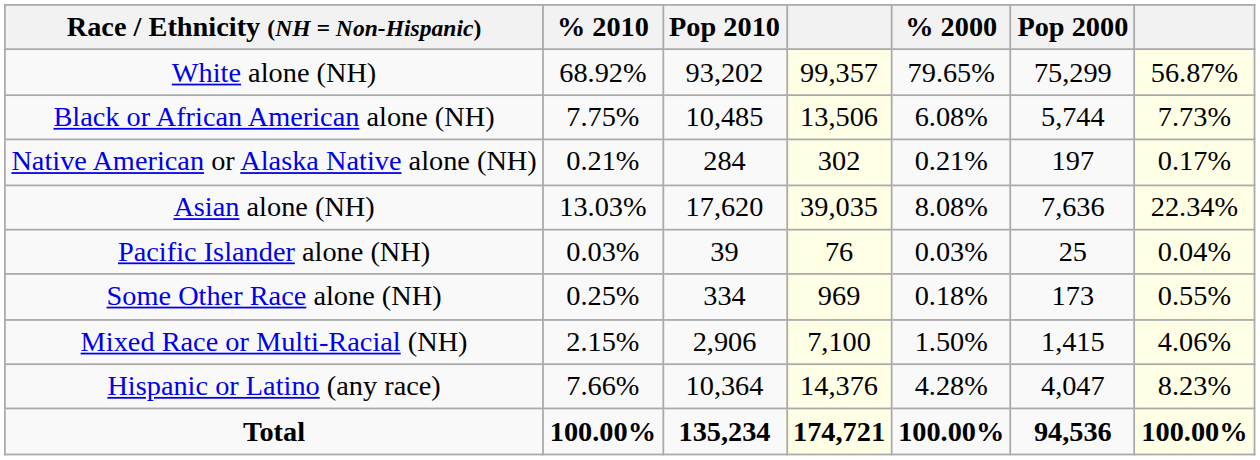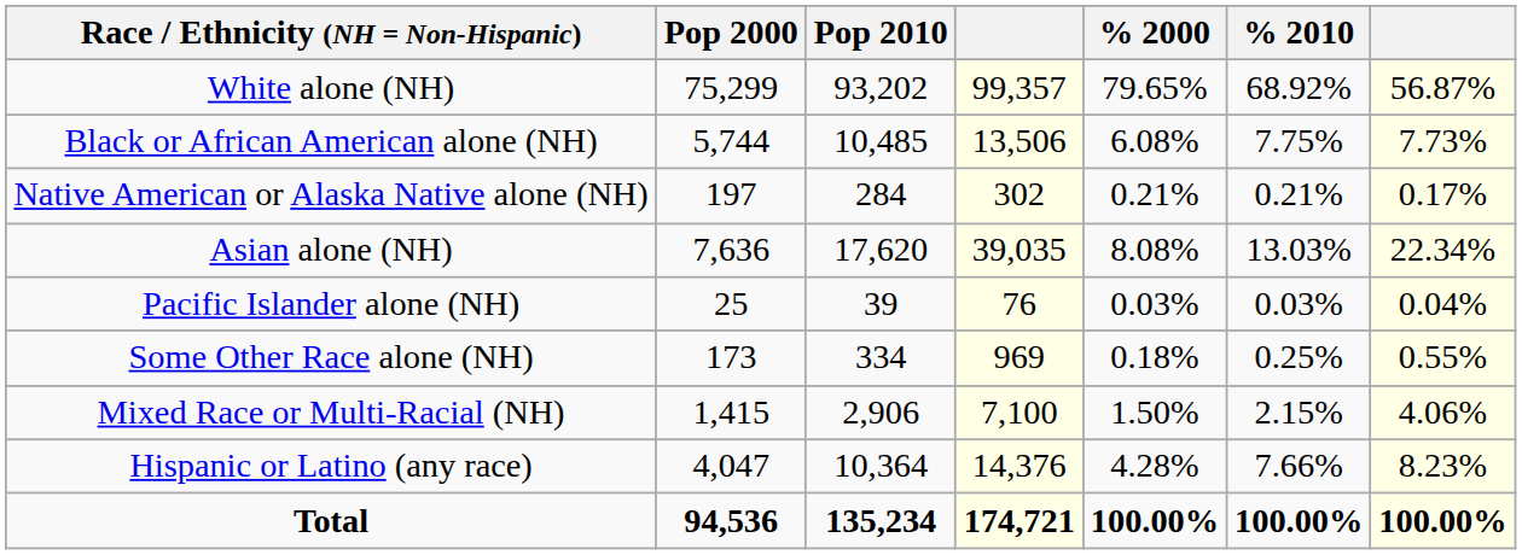columns swapped: Pop 2000 <-> % 2010
